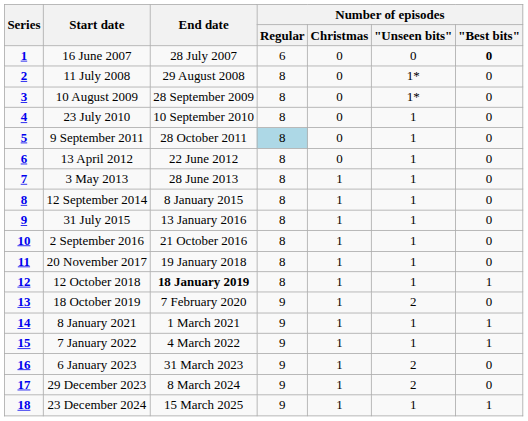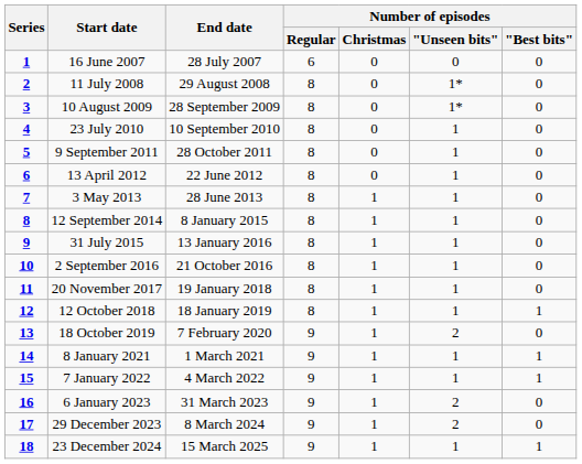16 June 2007 | Number of episodes / "Best bits": bold -> normal
9 September 2011 | Number of episodes / Regular: lightblue background -> no background
12 October 2018 | End date: bold -> normal
